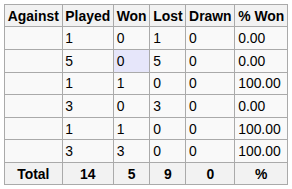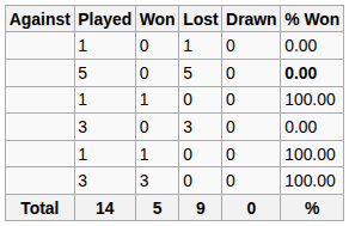row 3 | Won: lavender background -> no background
row 3 | % Won: normal -> bold
